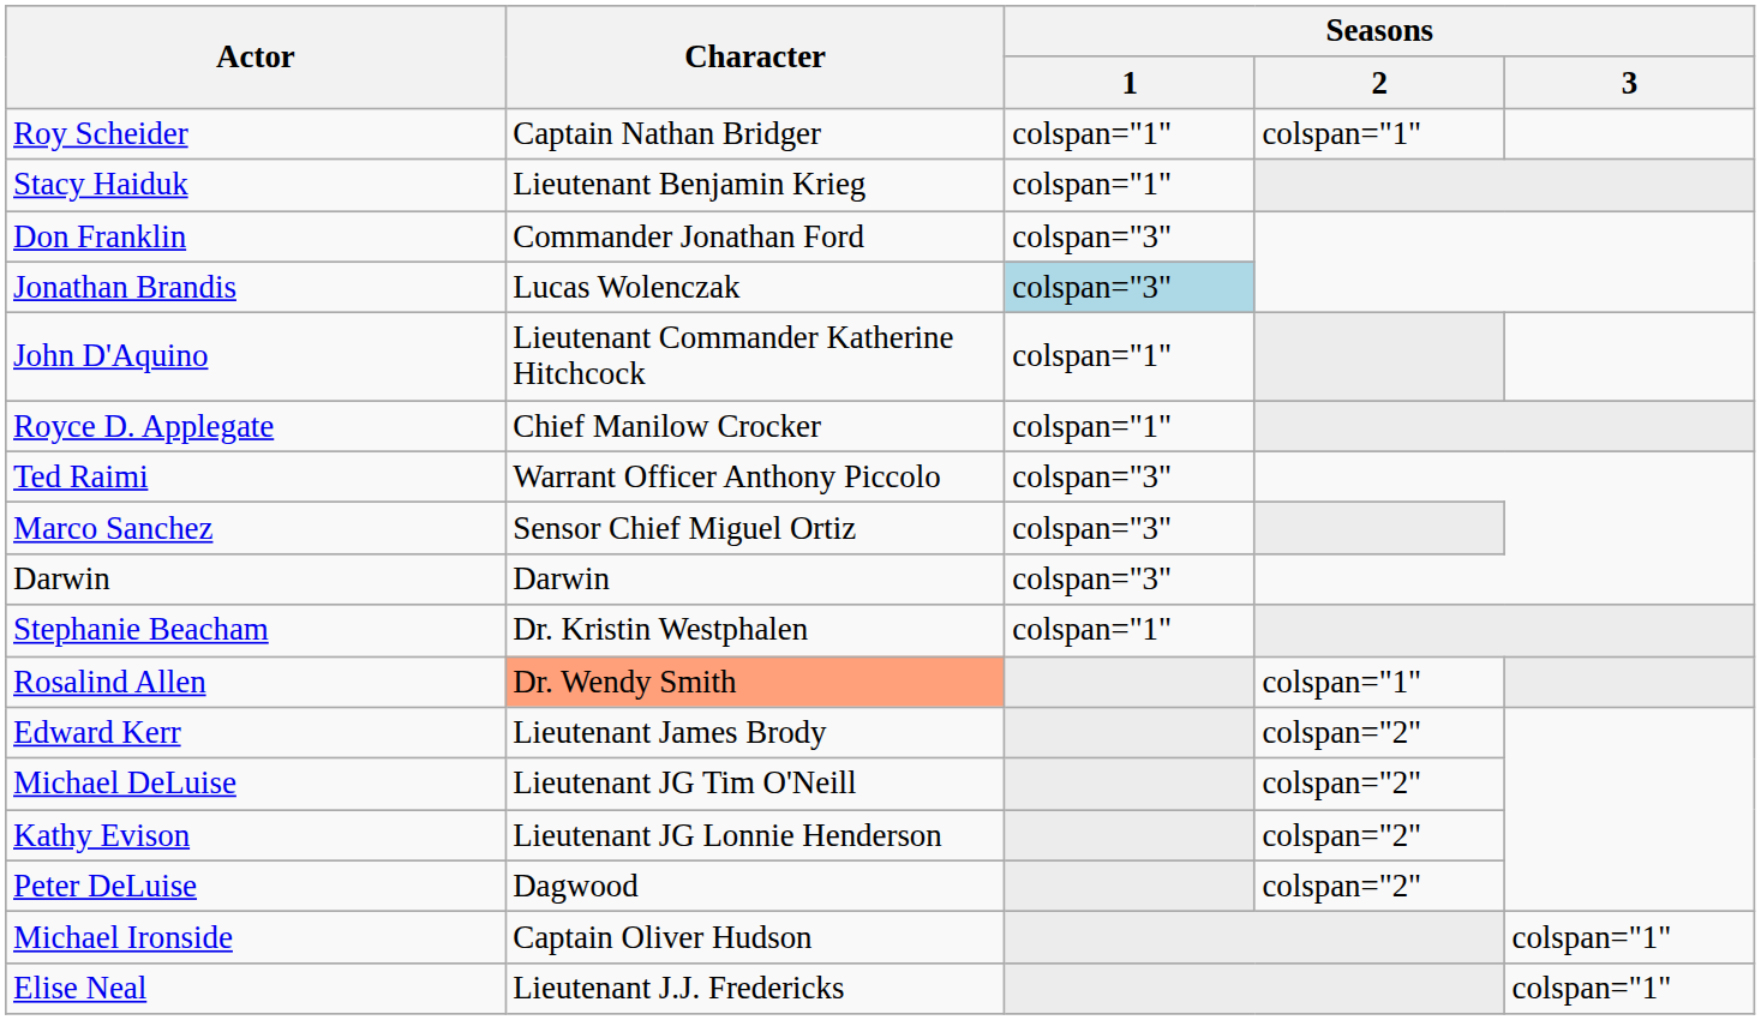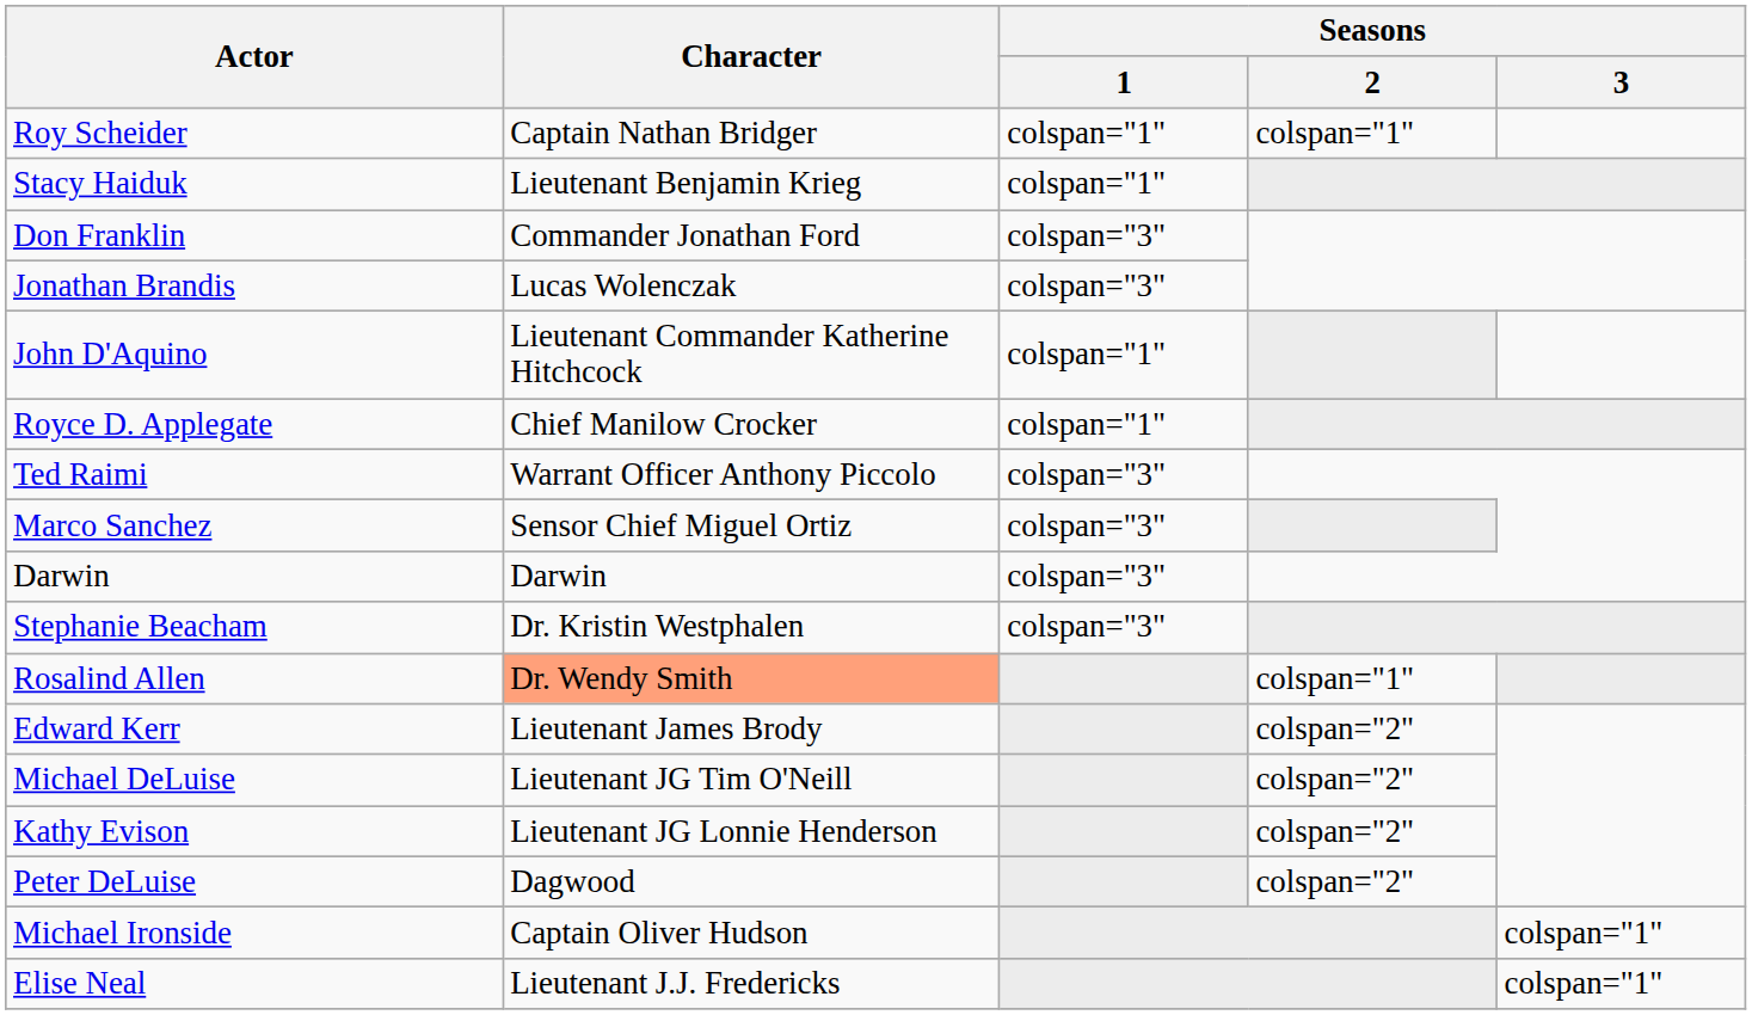Jonathan Brandis | Seasons / 1: lightblue background -> no background
Stephanie Beacham | Seasons / 1: colspan="1" -> colspan="3"
